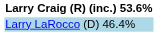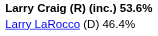row 2 | column 1: lightblue background -> no background
